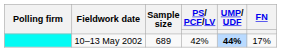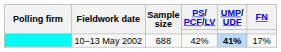10–13 May 2002 | Sample size: 689 -> 688
10–13 May 2002 | UMP/ UDF: 44% -> 41%
